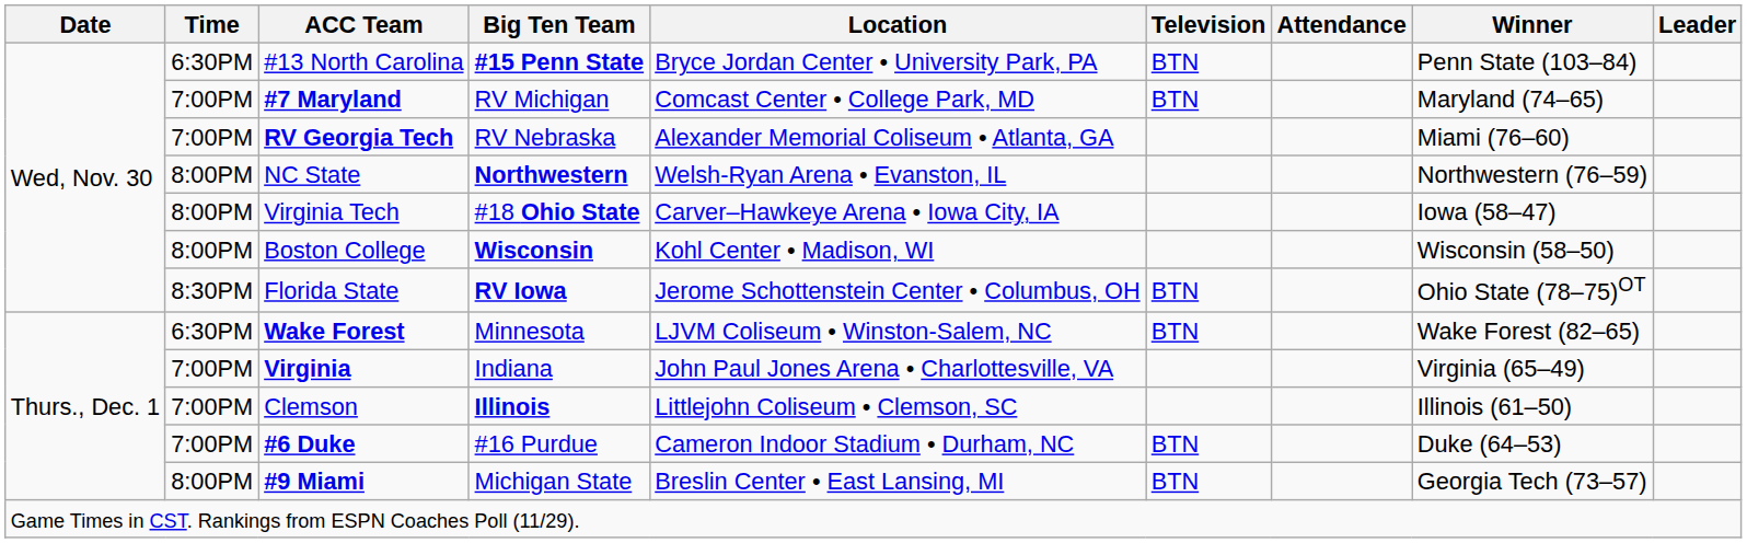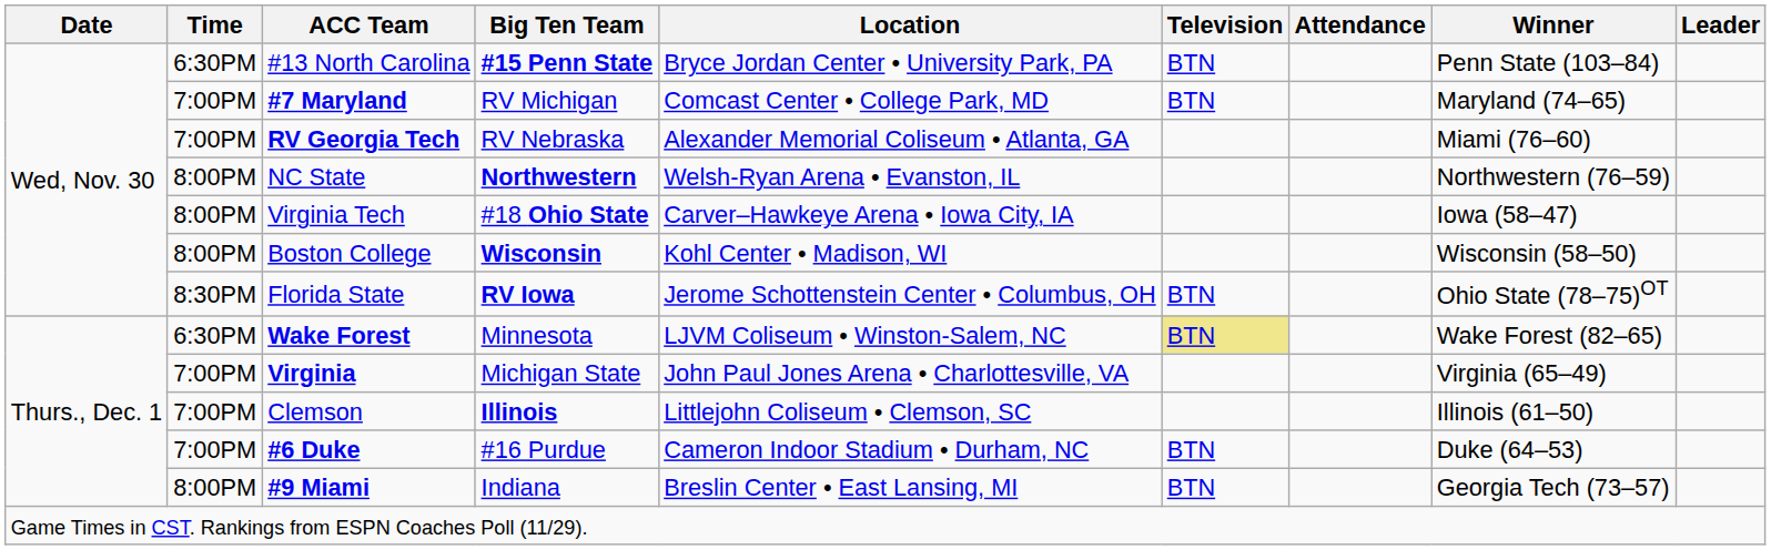Wake Forest | Television: no background -> khaki background
Virginia | Big Ten Team: Indiana -> Michigan State
#9 Miami | Big Ten Team: Michigan State -> Indiana
